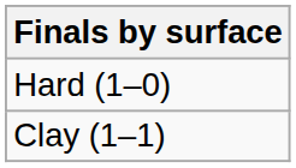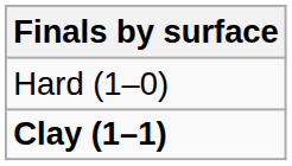row 3 | column 1: normal -> bold
